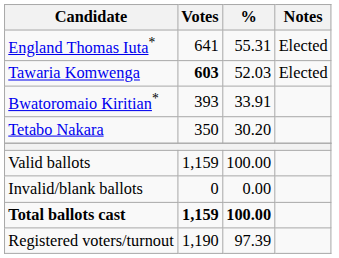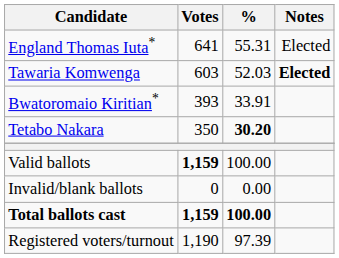Tawaria Komwenga | Votes: bold -> normal
Tawaria Komwenga | Notes: normal -> bold
Tetabo Nakara | %: normal -> bold
Valid ballots | Votes: normal -> bold
